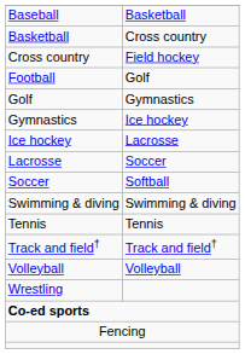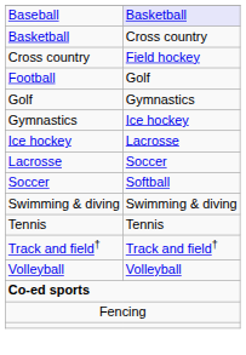Baseball | column 2: no background -> lavender background
- row: Wrestling
